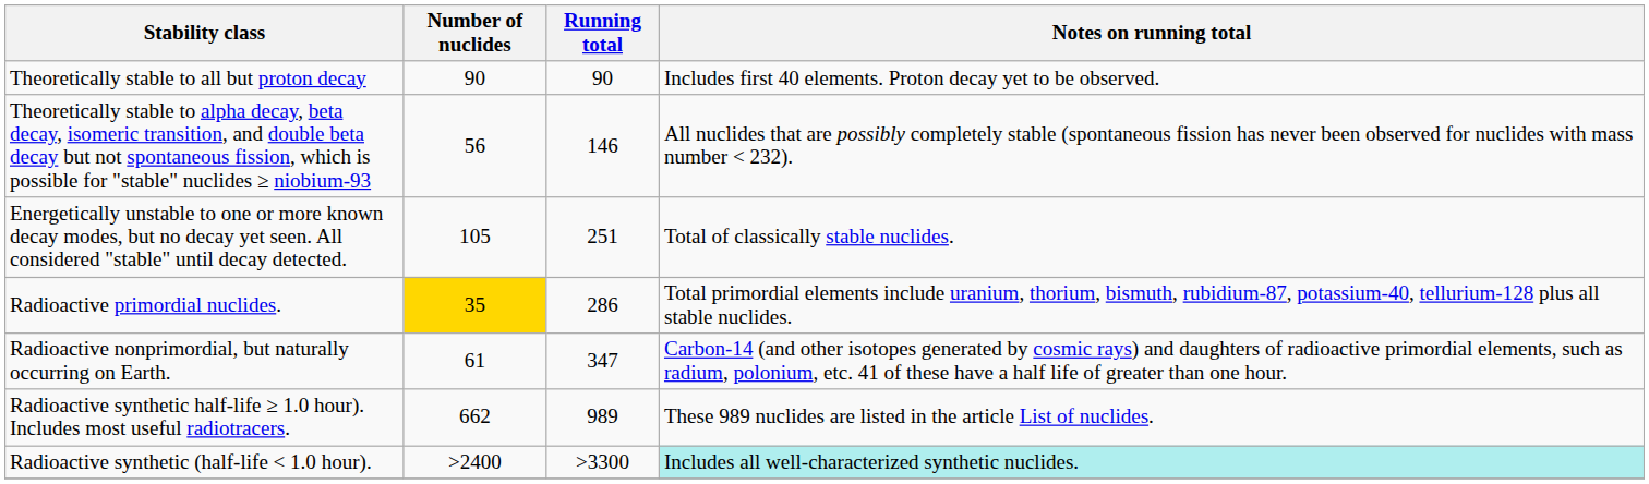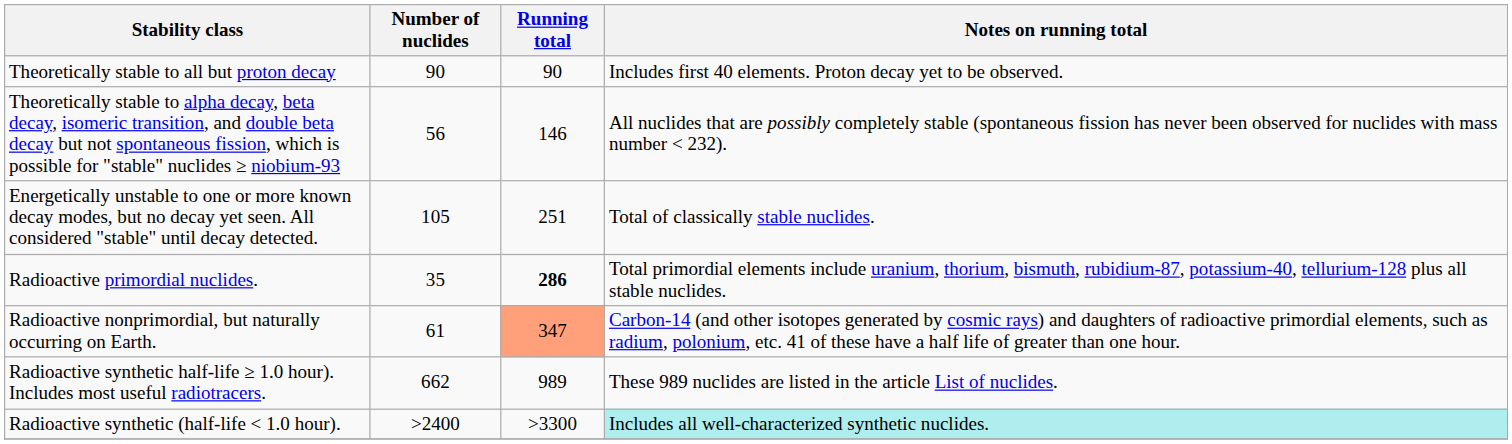Radioactive primordial nuclides. | Number of nuclides: gold background -> no background
Radioactive primordial nuclides. | Running total: normal -> bold
Radioactive nonprimordial, but naturally occurring on Earth. | Running total: no background -> lightsalmon background
